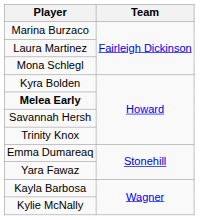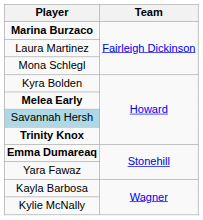Marina Burzaco | Player: normal -> bold
Savannah Hersh | Player: no background -> lightblue background
Trinity Knox | Player: normal -> bold
Emma Dumareaq | Player: normal -> bold
